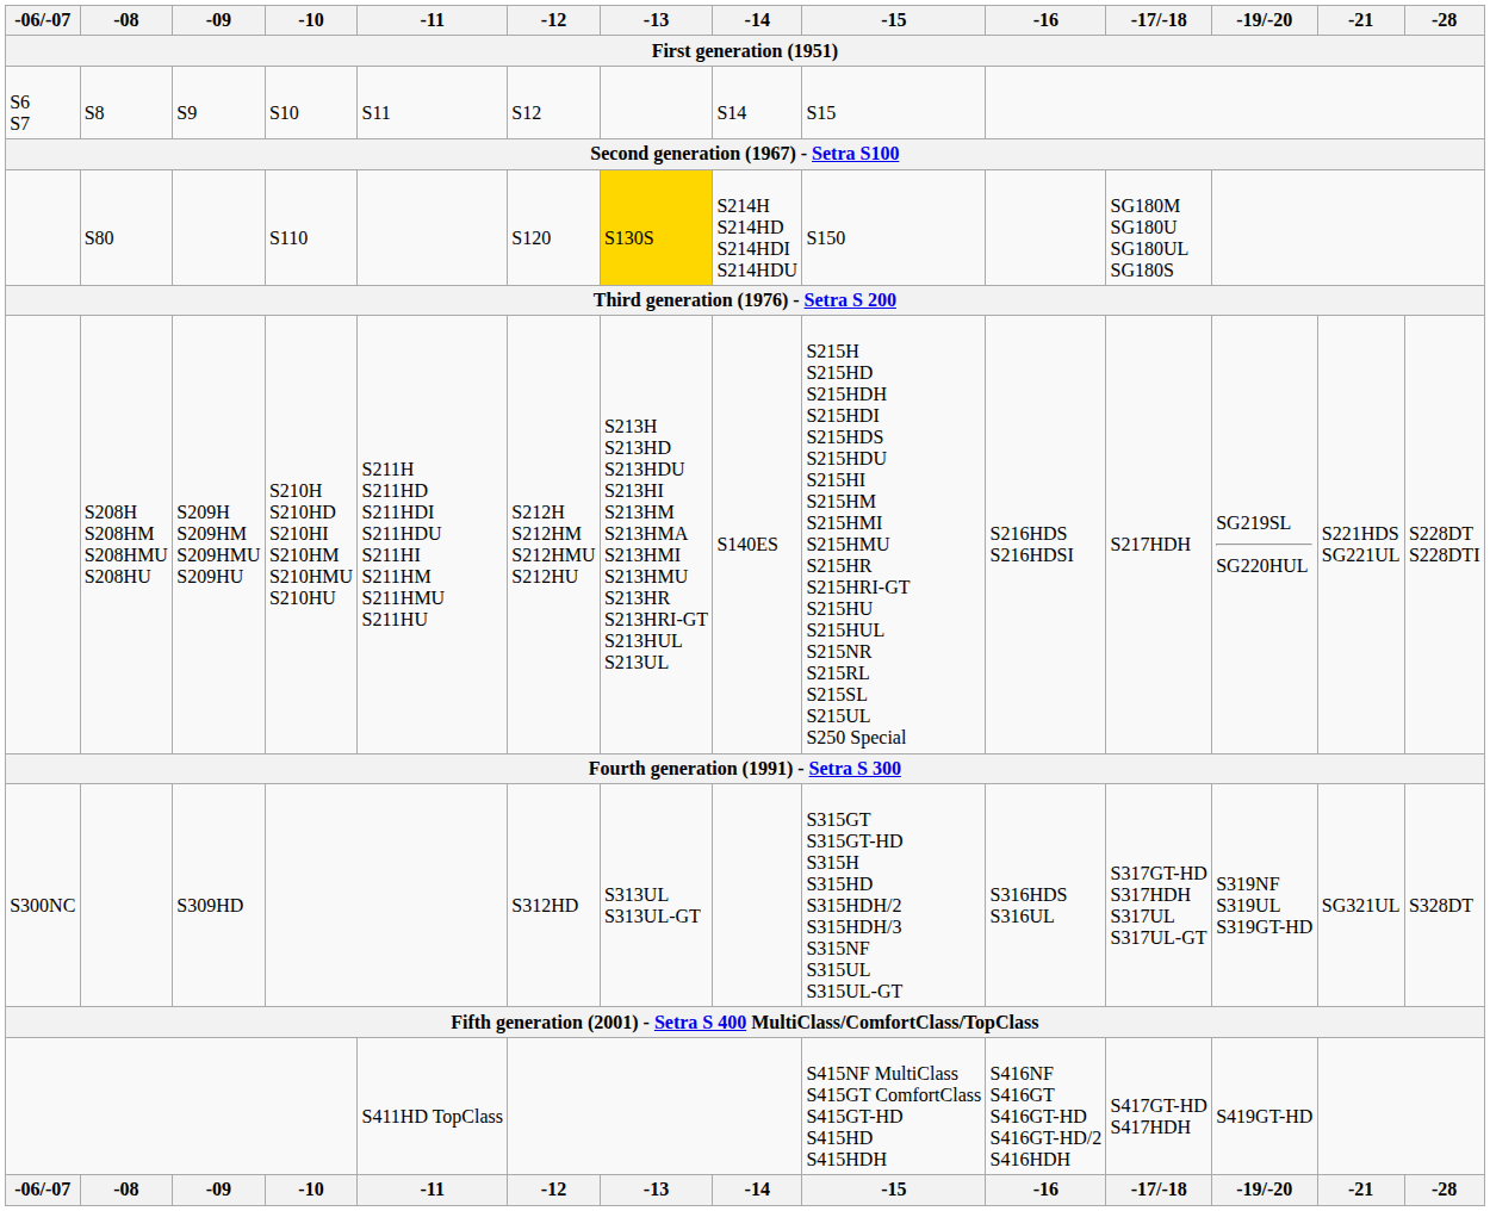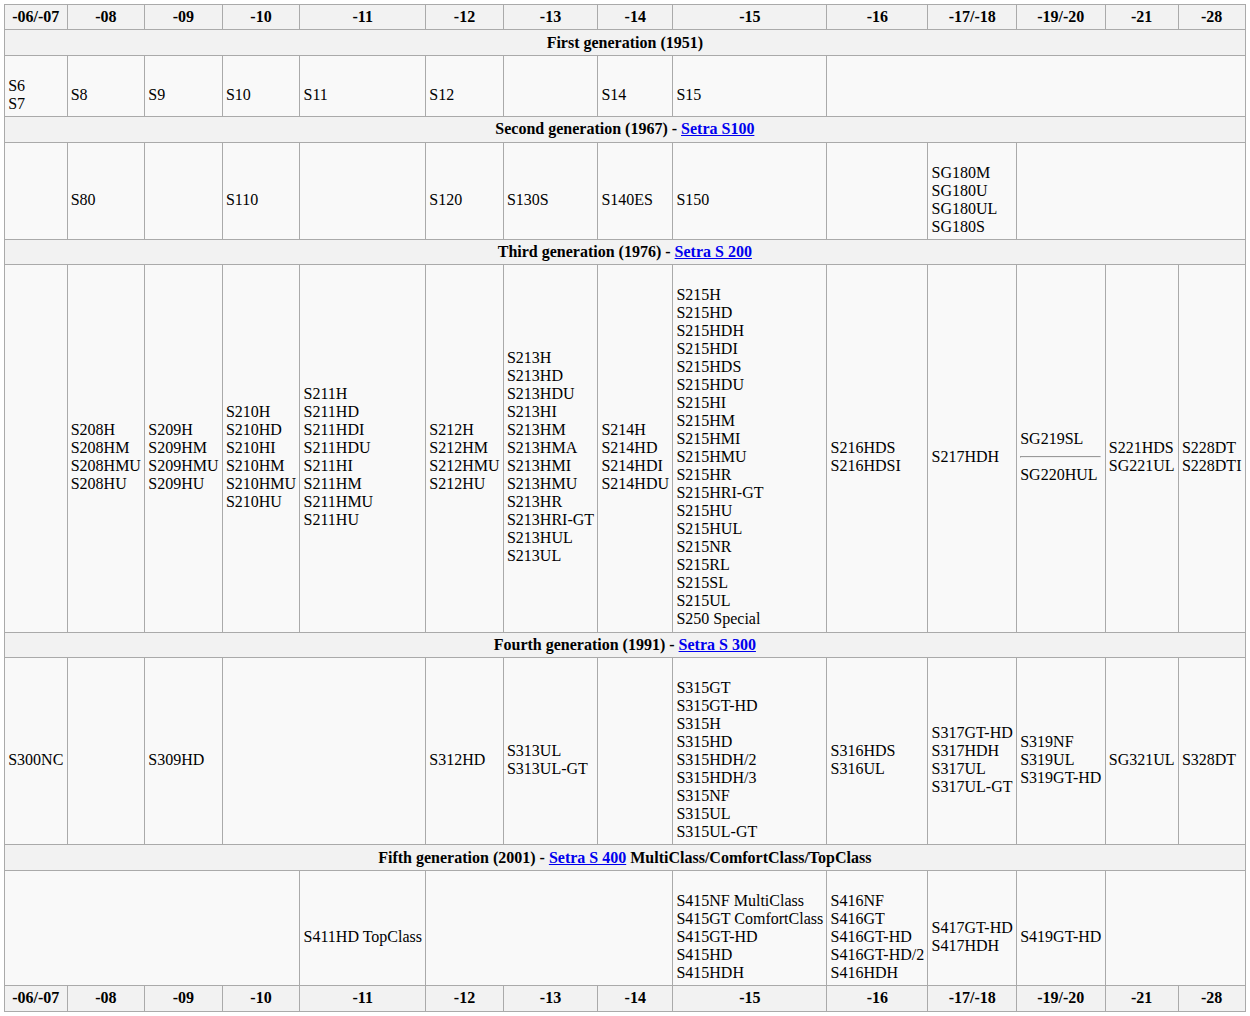S80 | -13: gold background -> no background
S80 | -14: S214H S214HD S214HDI S214HDU -> S140ES
S208H S208HM S208HMU S208HU | -14: S140ES -> S214H S214HD S214HDI S214HDU
